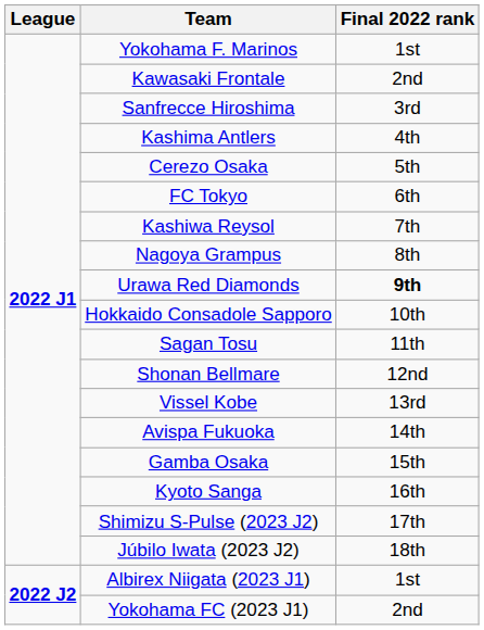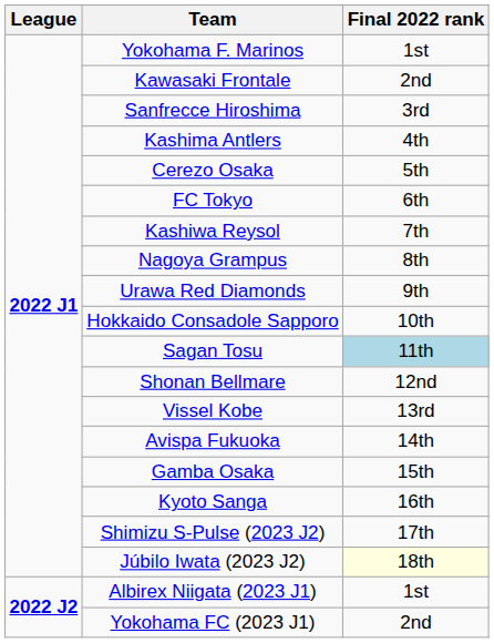Urawa Red Diamonds | Final 2022 rank: bold -> normal
Sagan Tosu | Final 2022 rank: no background -> lightblue background
Júbilo Iwata (2023 J2) | Final 2022 rank: no background -> lightyellow background
